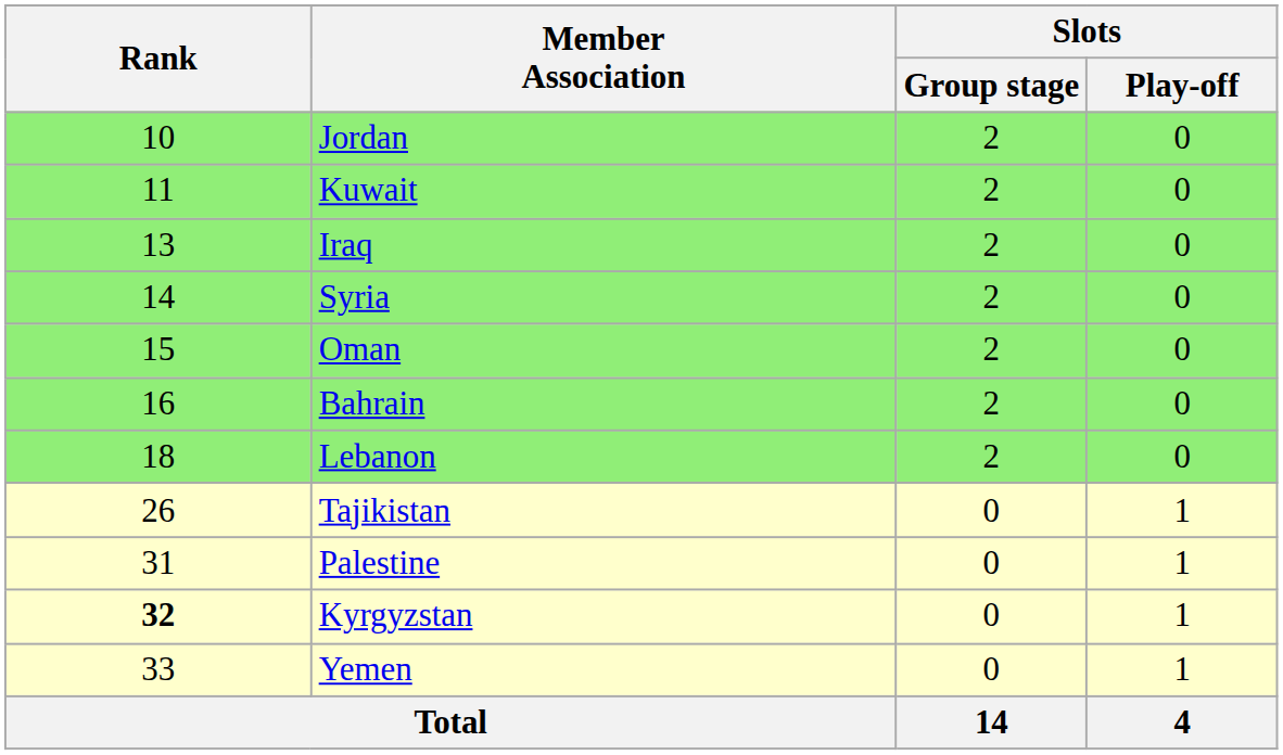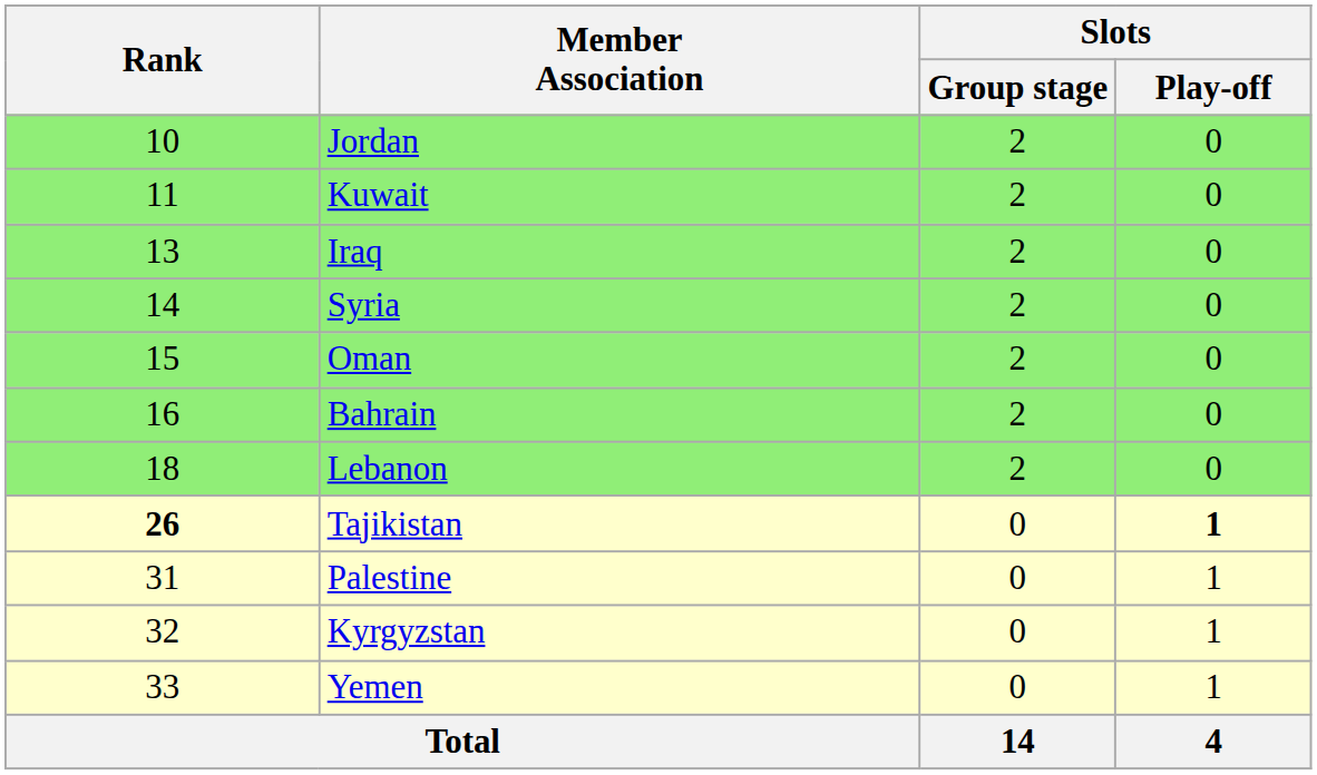Tajikistan | Rank: normal -> bold
Tajikistan | Slots / Play-off: normal -> bold
Kyrgyzstan | Rank: bold -> normal
